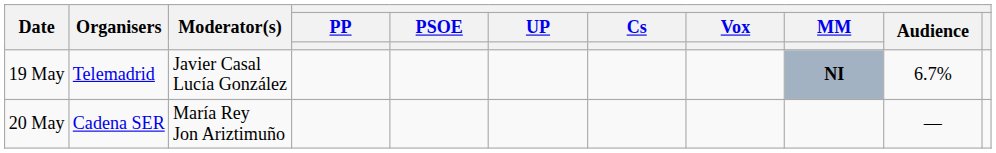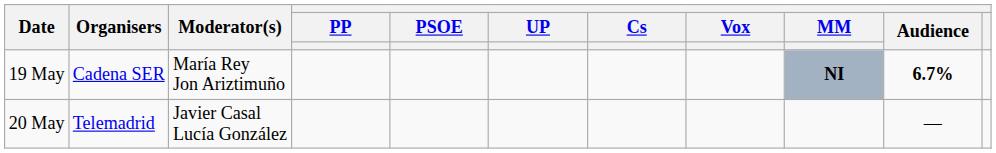19 May | Organisers: Telemadrid -> Cadena SER
19 May | Moderator(s): Javier Casal Lucía González -> María Rey Jon Ariztimuño
19 May | Audience: normal -> bold
20 May | Organisers: Cadena SER -> Telemadrid
20 May | Moderator(s): María Rey Jon Ariztimuño -> Javier Casal Lucía González
